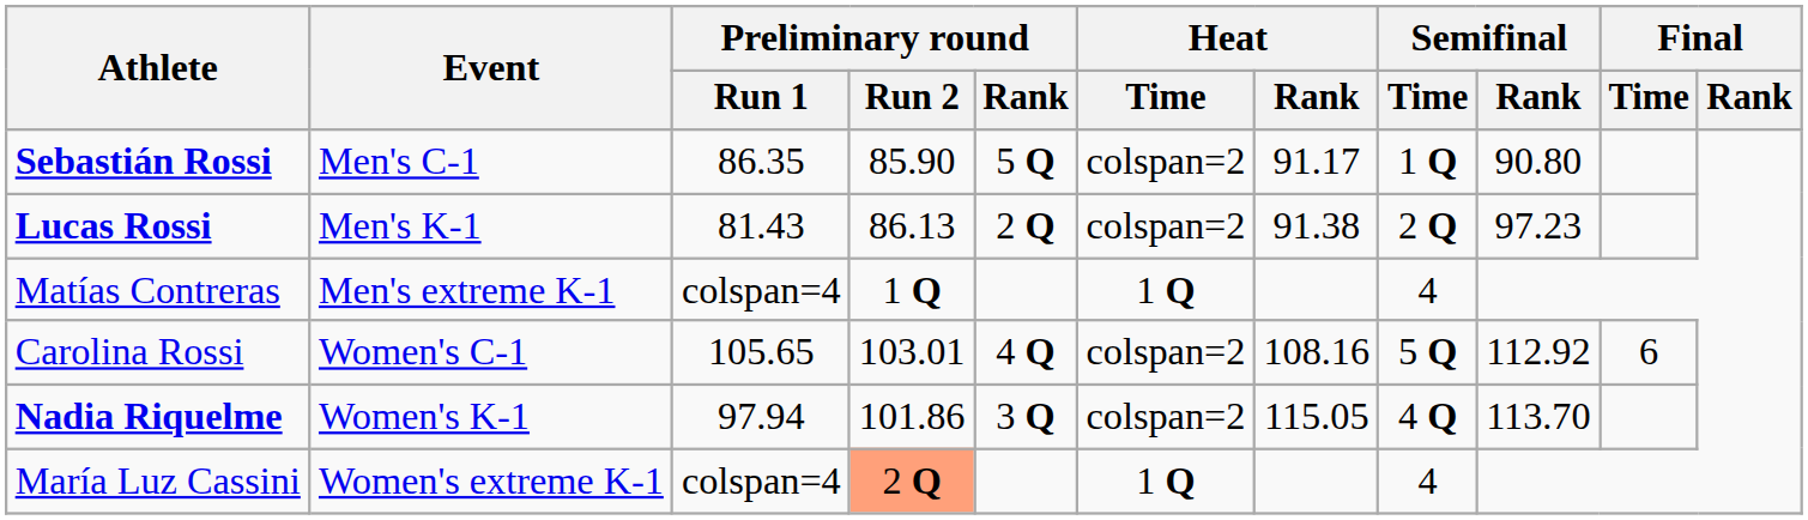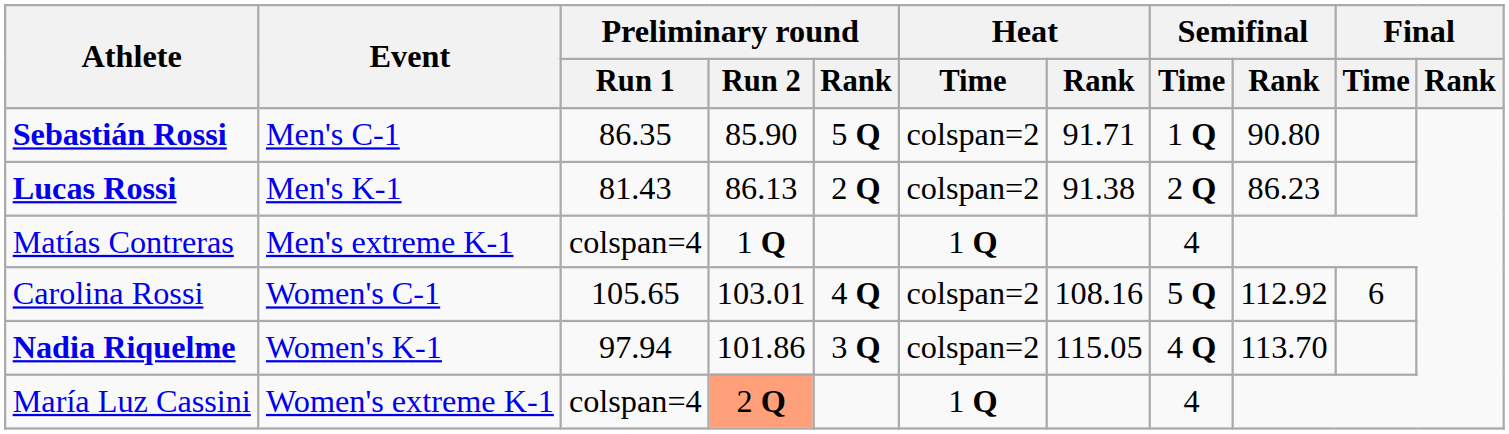Sebastián Rossi | Heat / Rank: 91.17 -> 91.71
Lucas Rossi | Semifinal / Rank: 97.23 -> 86.23
